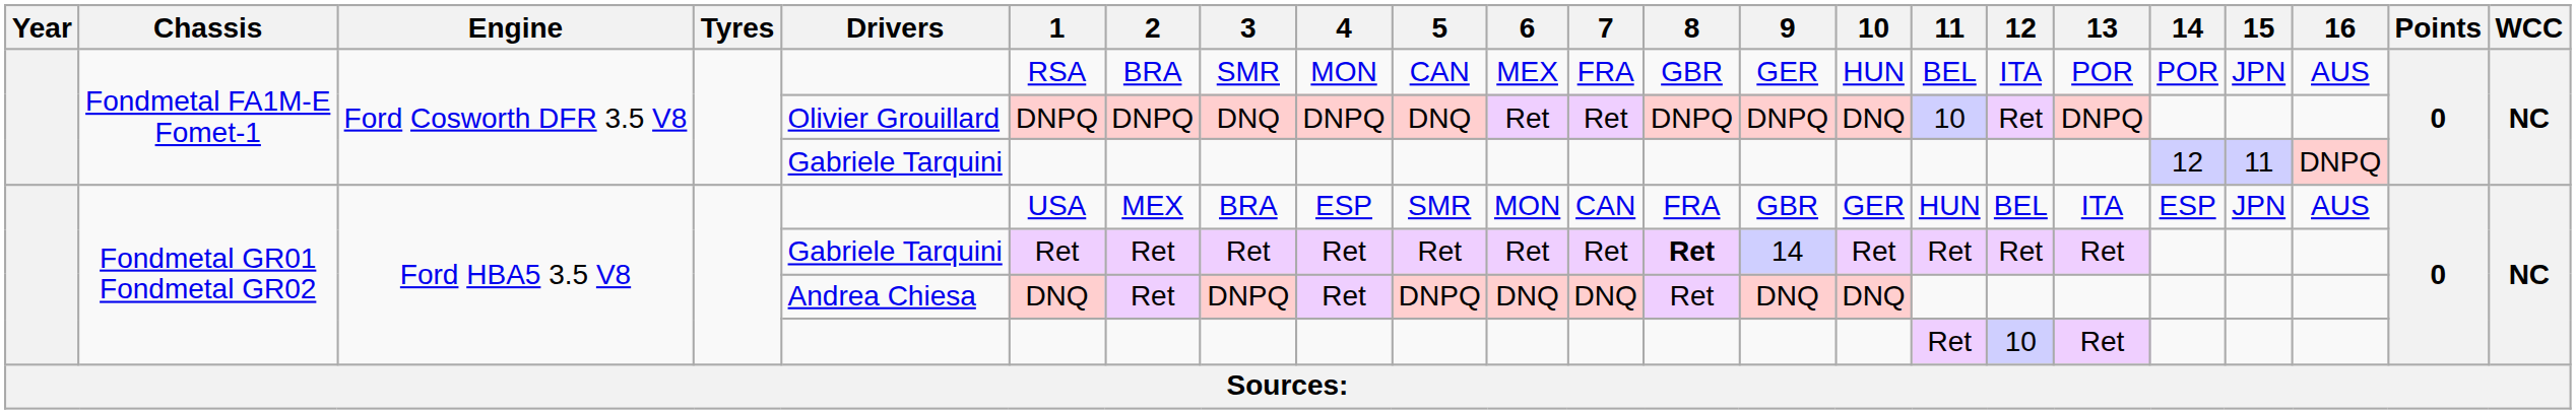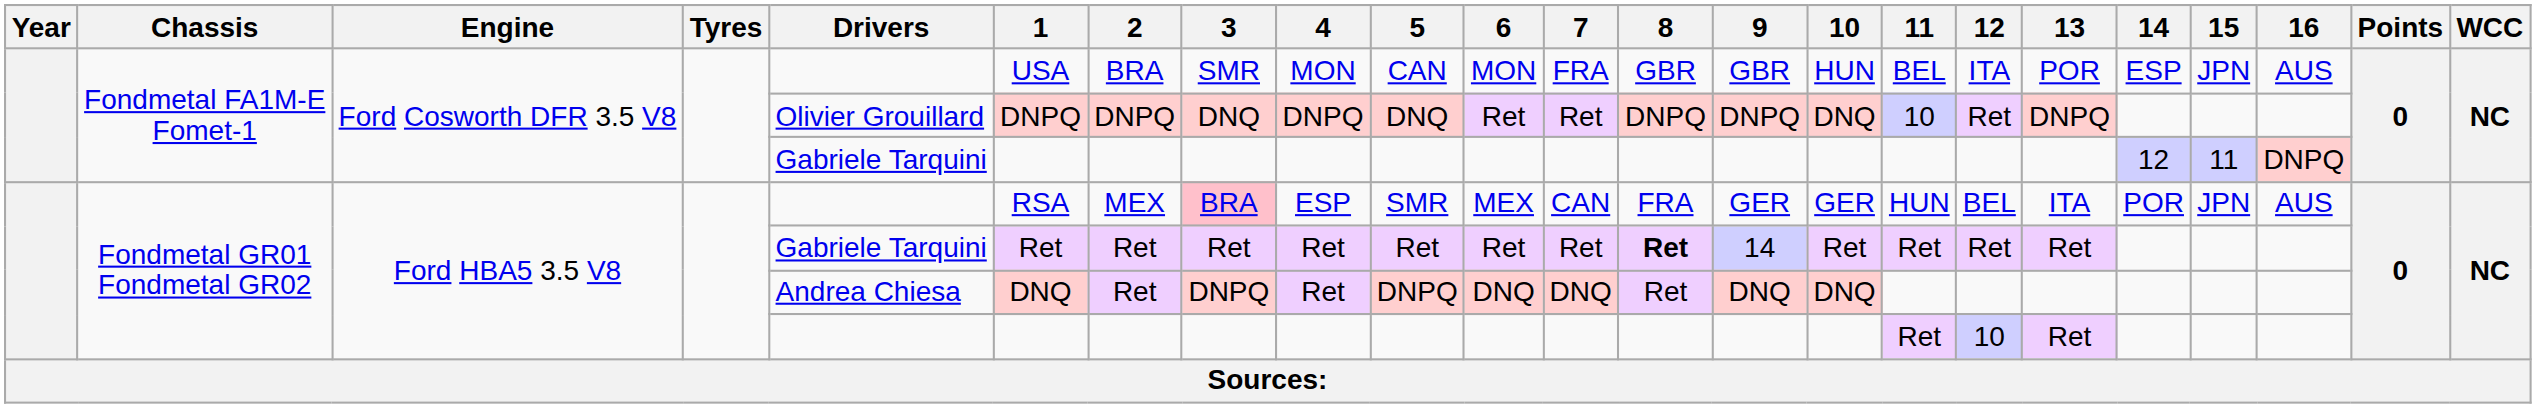row 2 | 1: RSA -> USA
row 2 | 6: MEX -> MON
row 2 | 9: GER -> GBR
row 2 | 14: POR -> ESP
row 5 | 1: USA -> RSA
row 5 | 3: no background -> pink background
row 5 | 6: MON -> MEX
row 5 | 9: GBR -> GER
row 5 | 14: ESP -> POR
